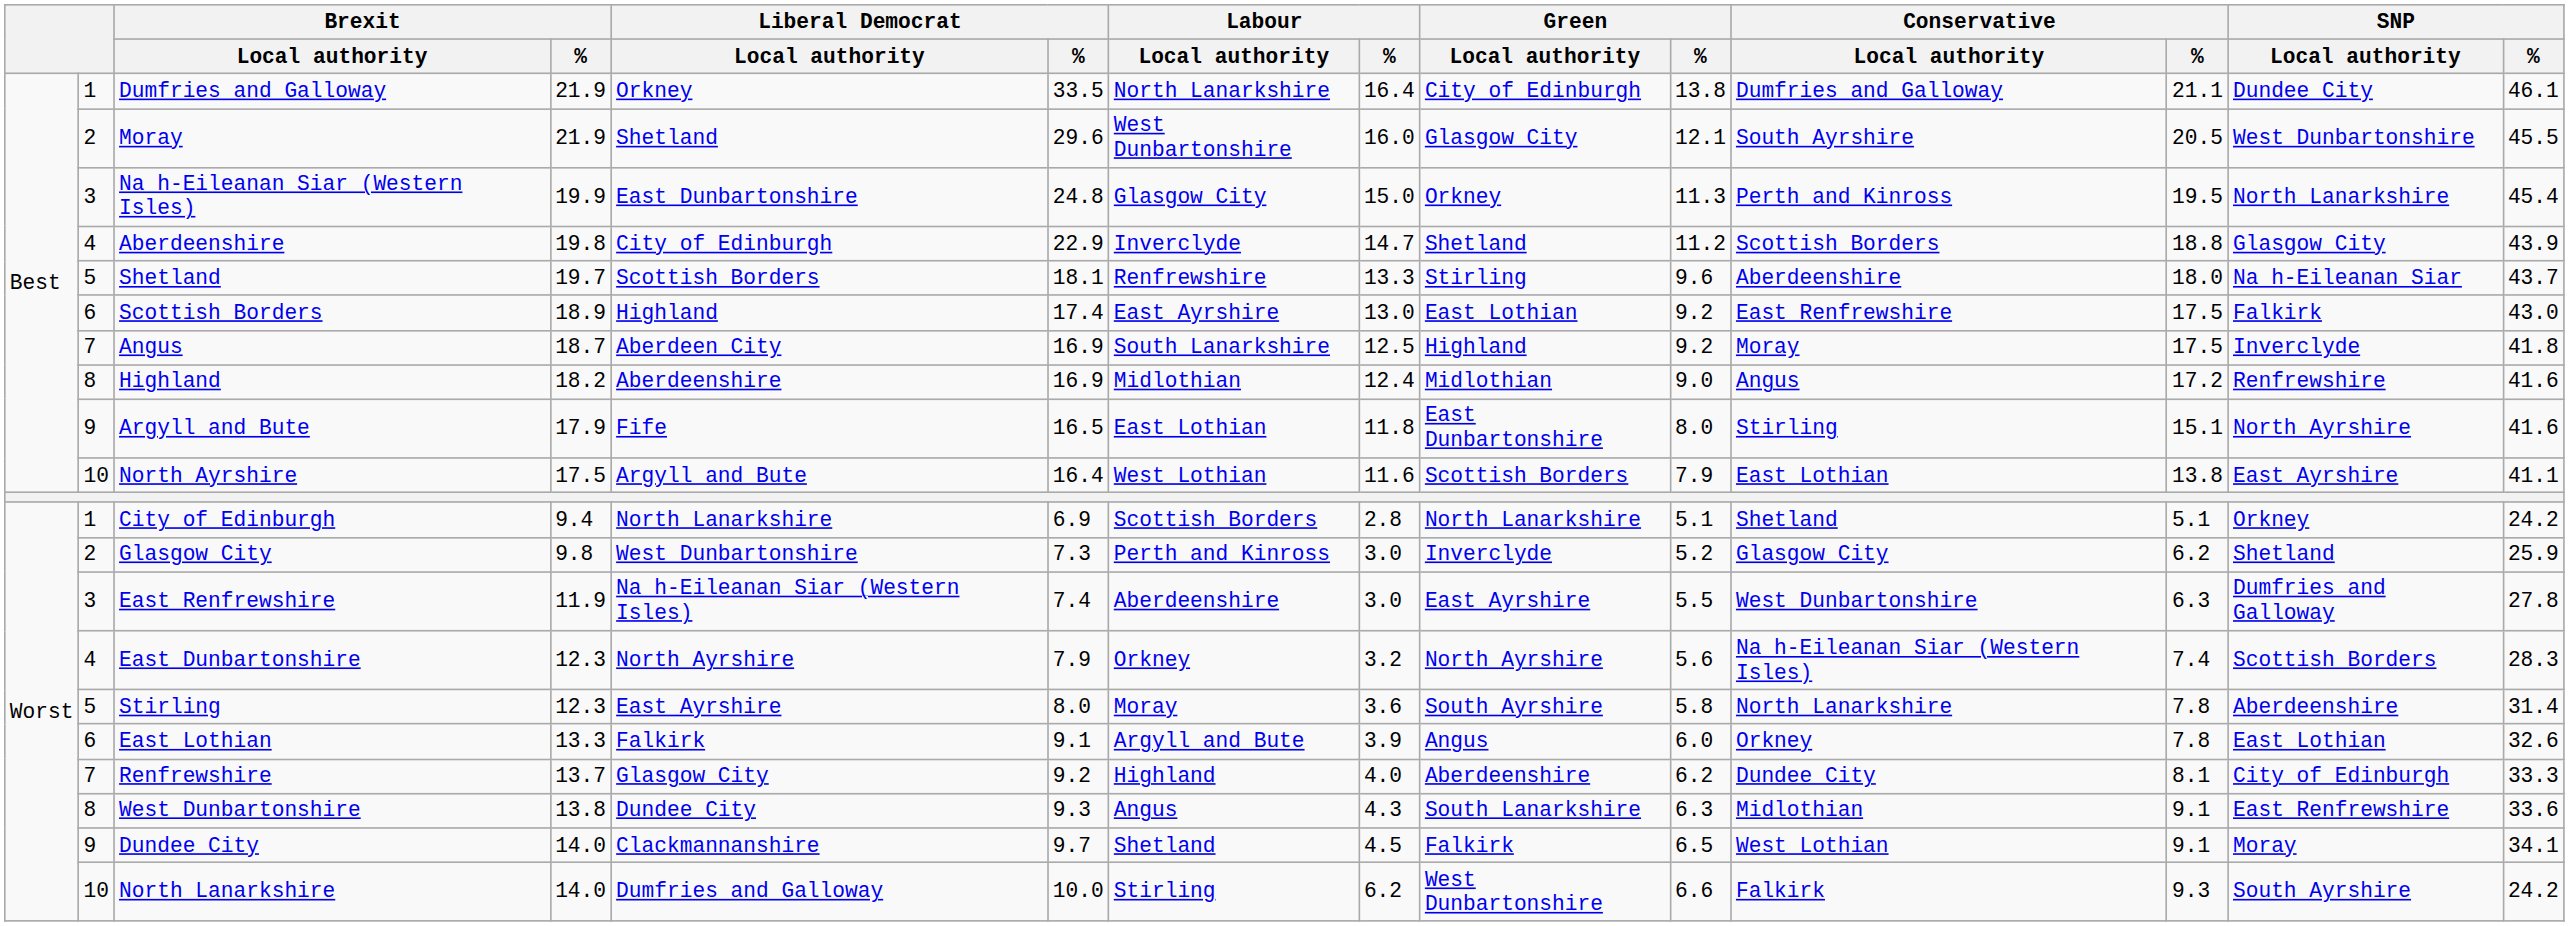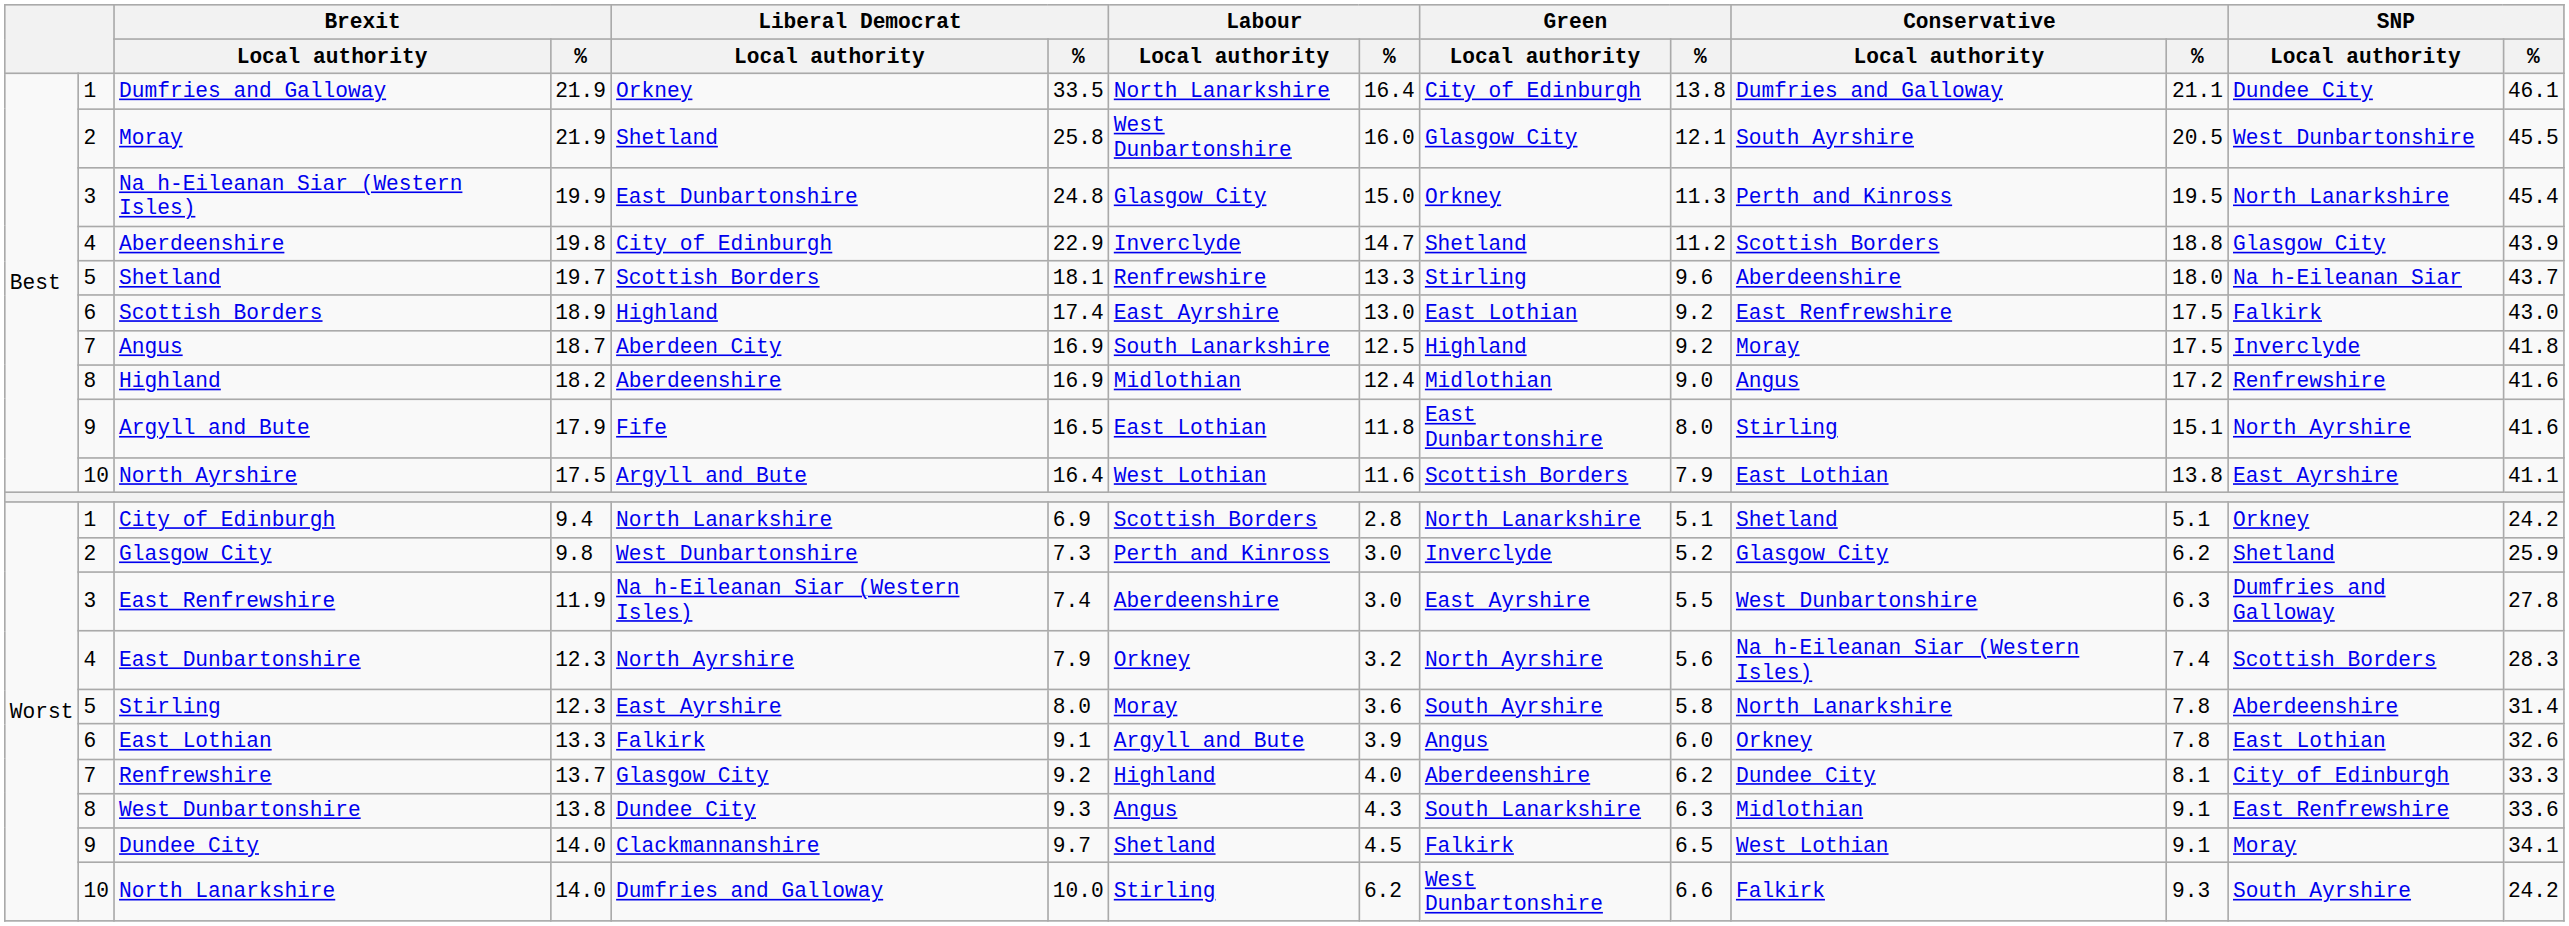row 4 | Liberal Democrat / %: 29.6 -> 25.8
